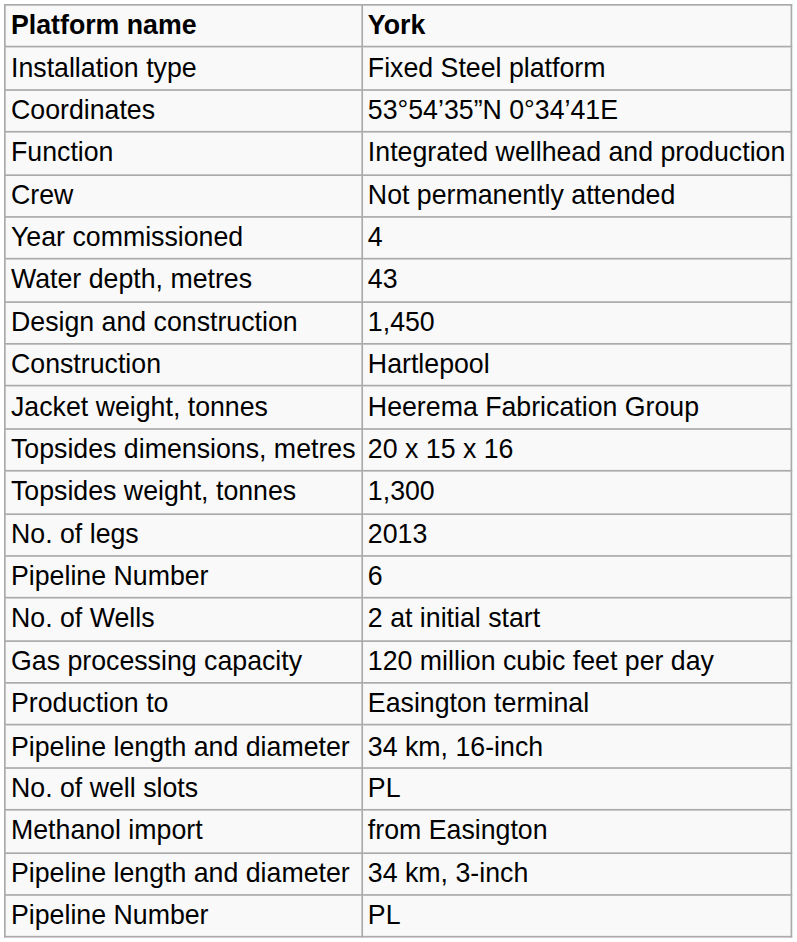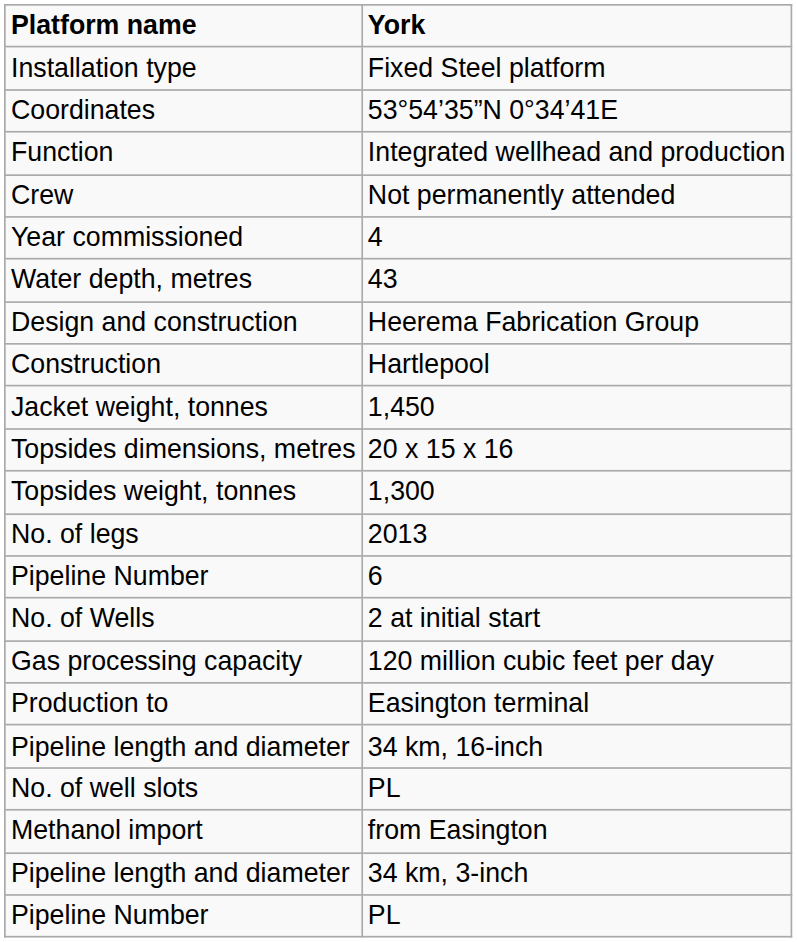row 8 | York: 1,450 -> Heerema Fabrication Group
row 10 | York: Heerema Fabrication Group -> 1,450
